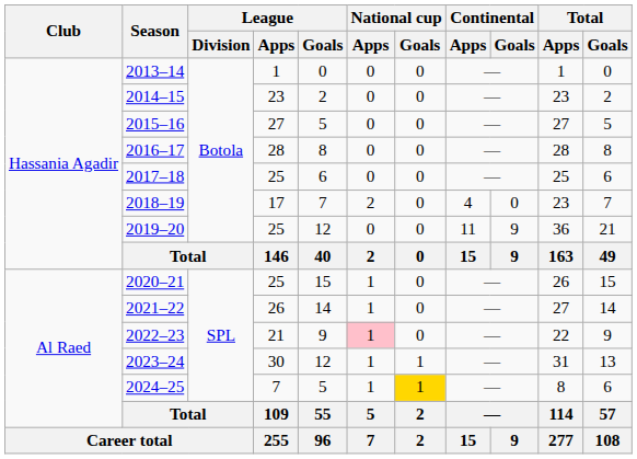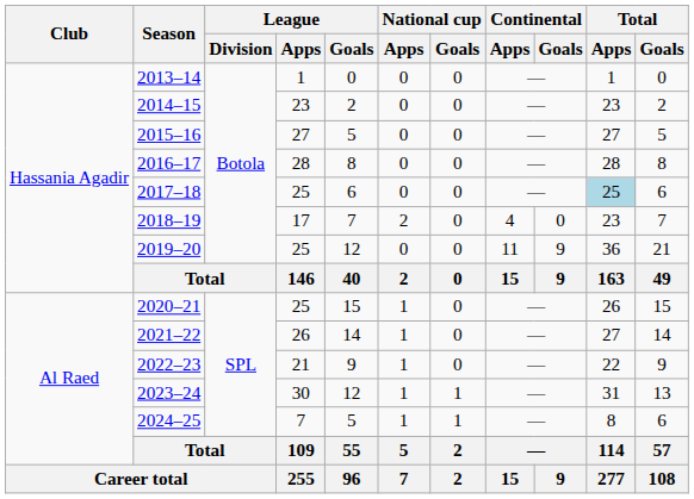2017–18 | Total / Apps: no background -> lightblue background
2022–23 | National cup / Apps: pink background -> no background
2024–25 | National cup / Goals: gold background -> no background
